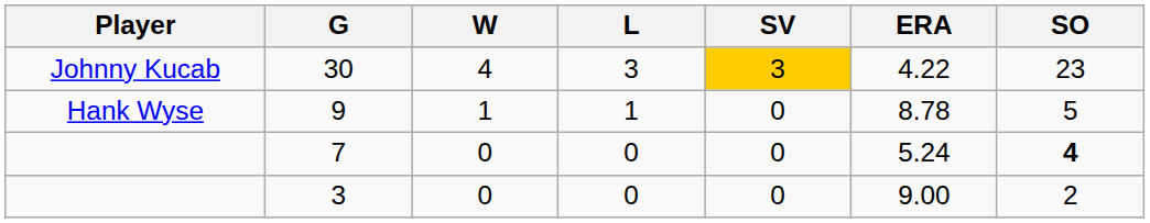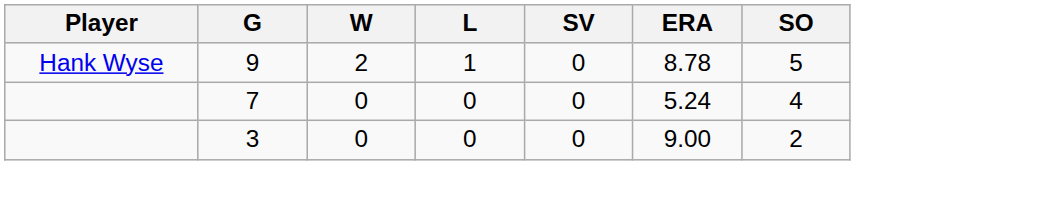- row: Johnny Kucab | 30 | 4 | 3 | 3 | 4.22 | 23
9 | W: 1 -> 2
7 | SO: bold -> normal
